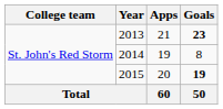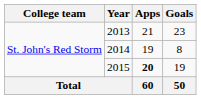2013 | Goals: bold -> normal
2015 | Apps: normal -> bold
2015 | Goals: bold -> normal
